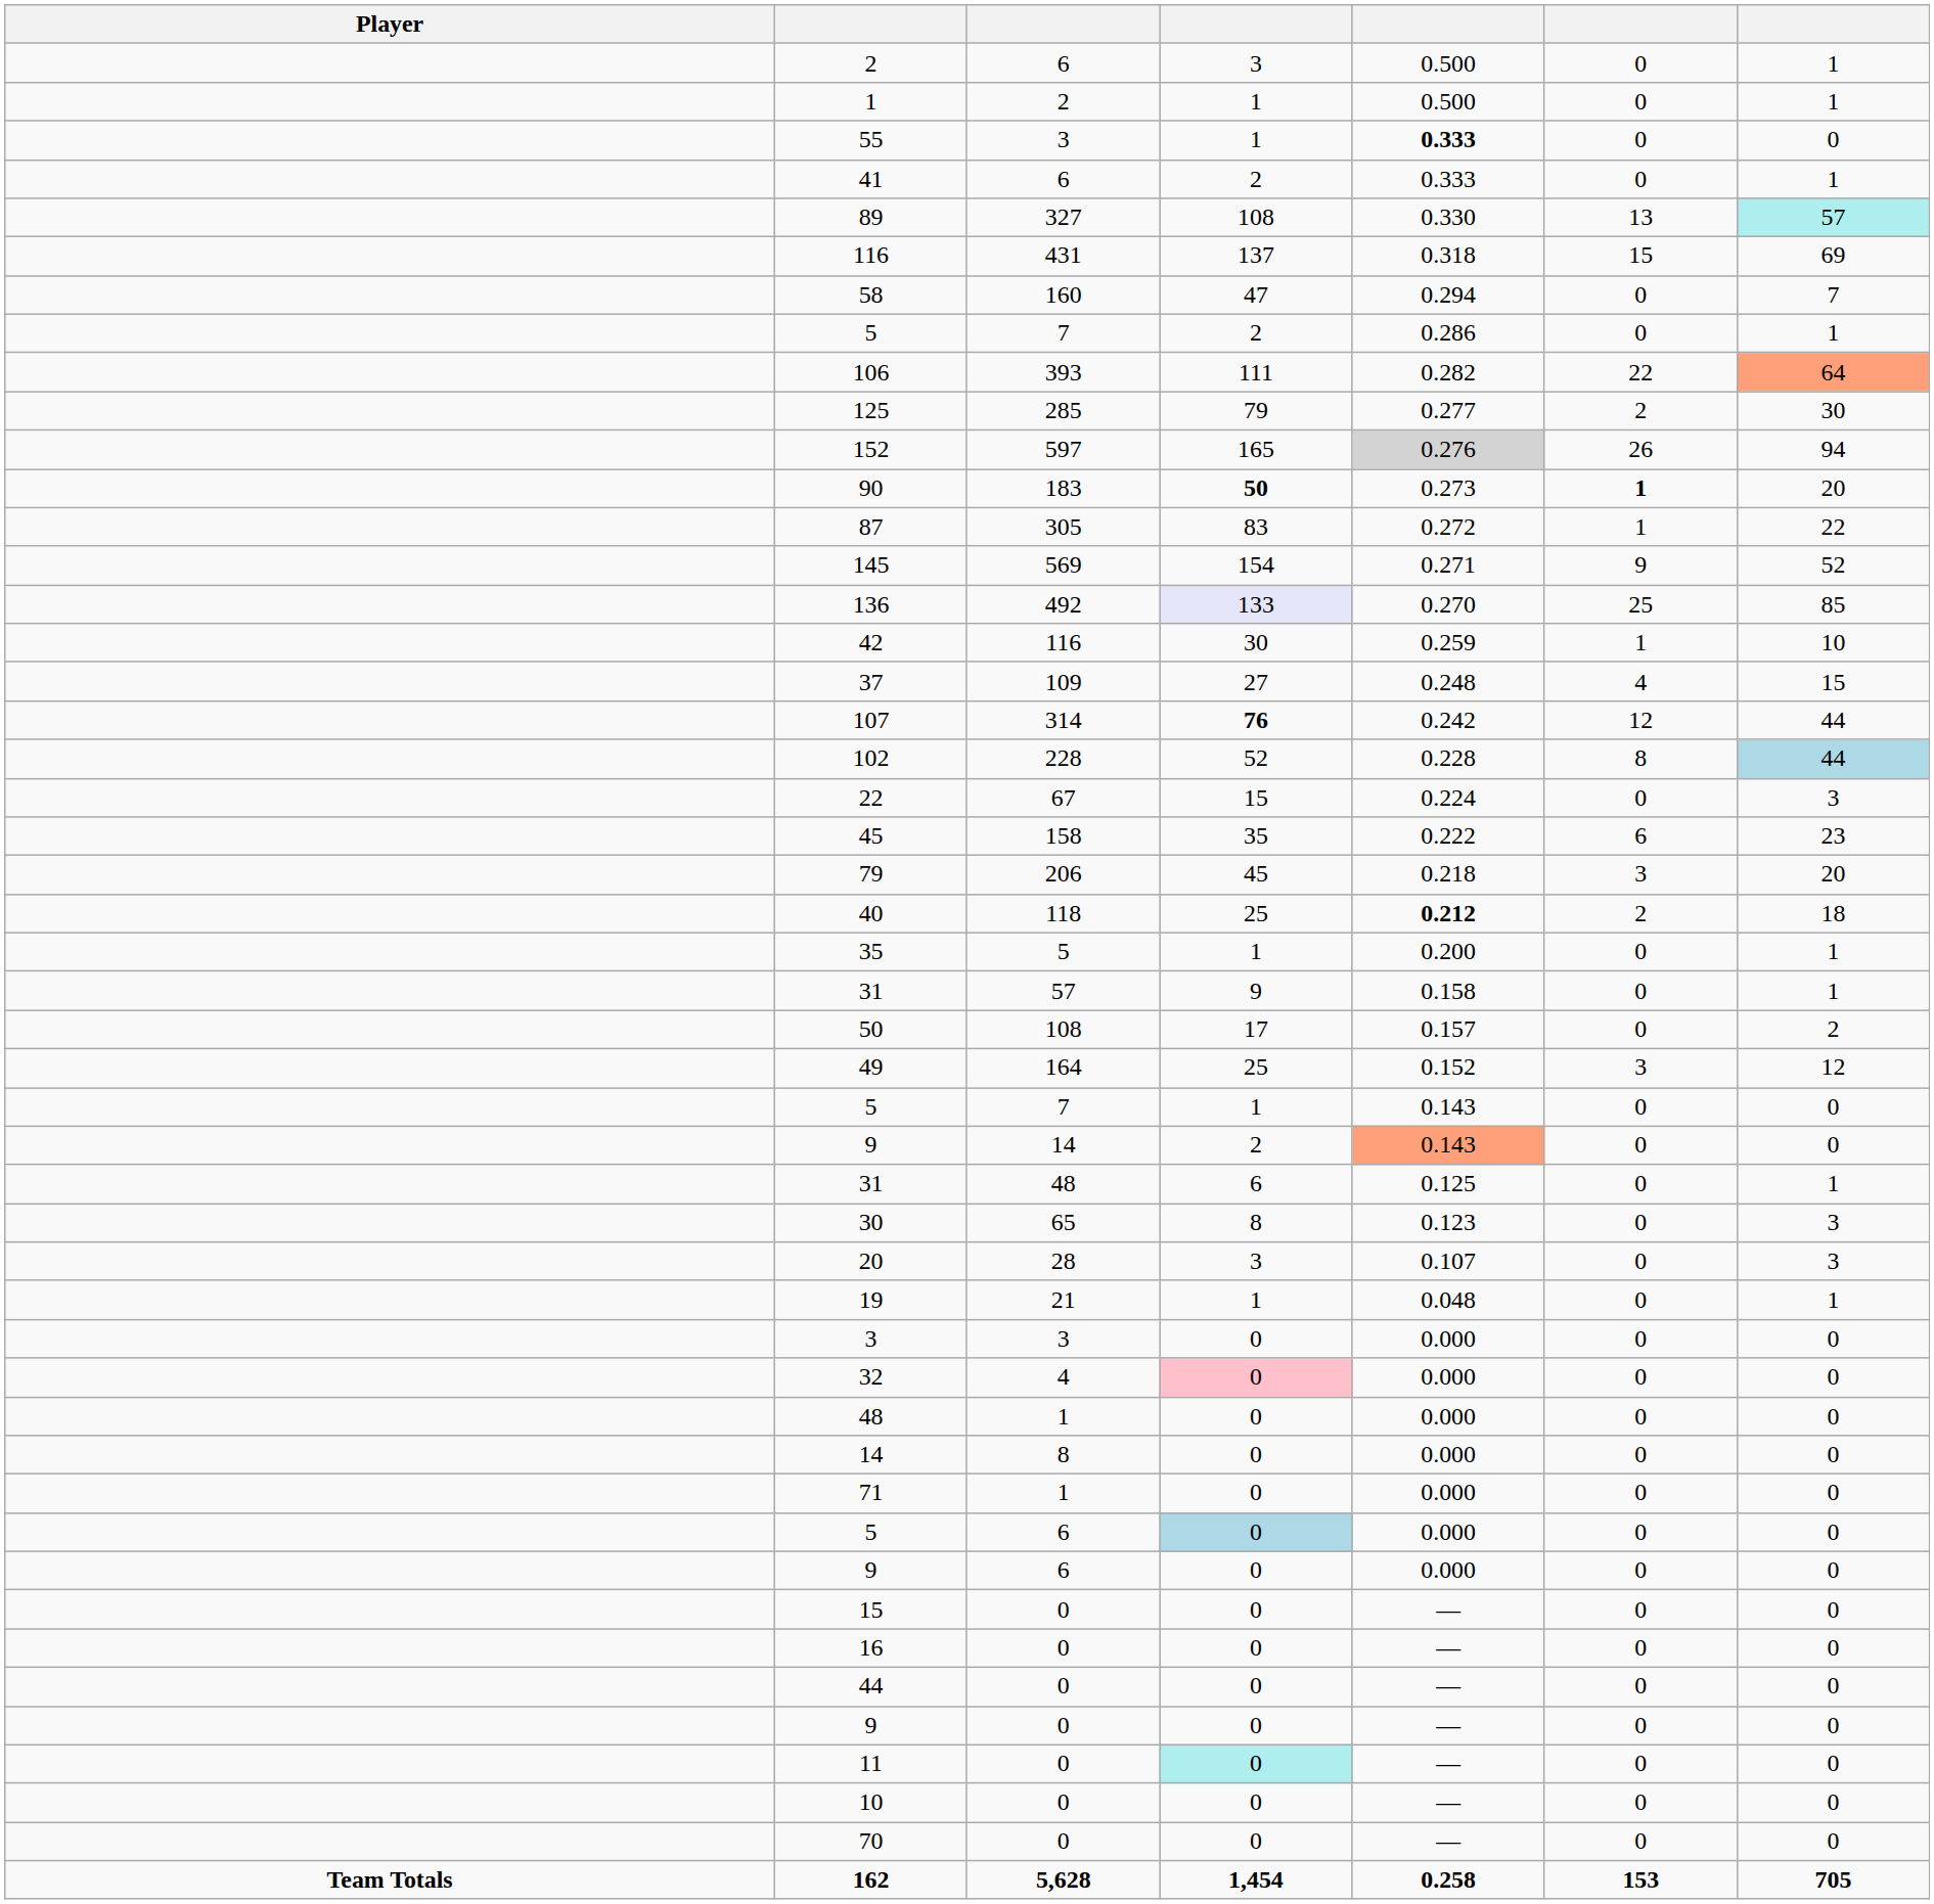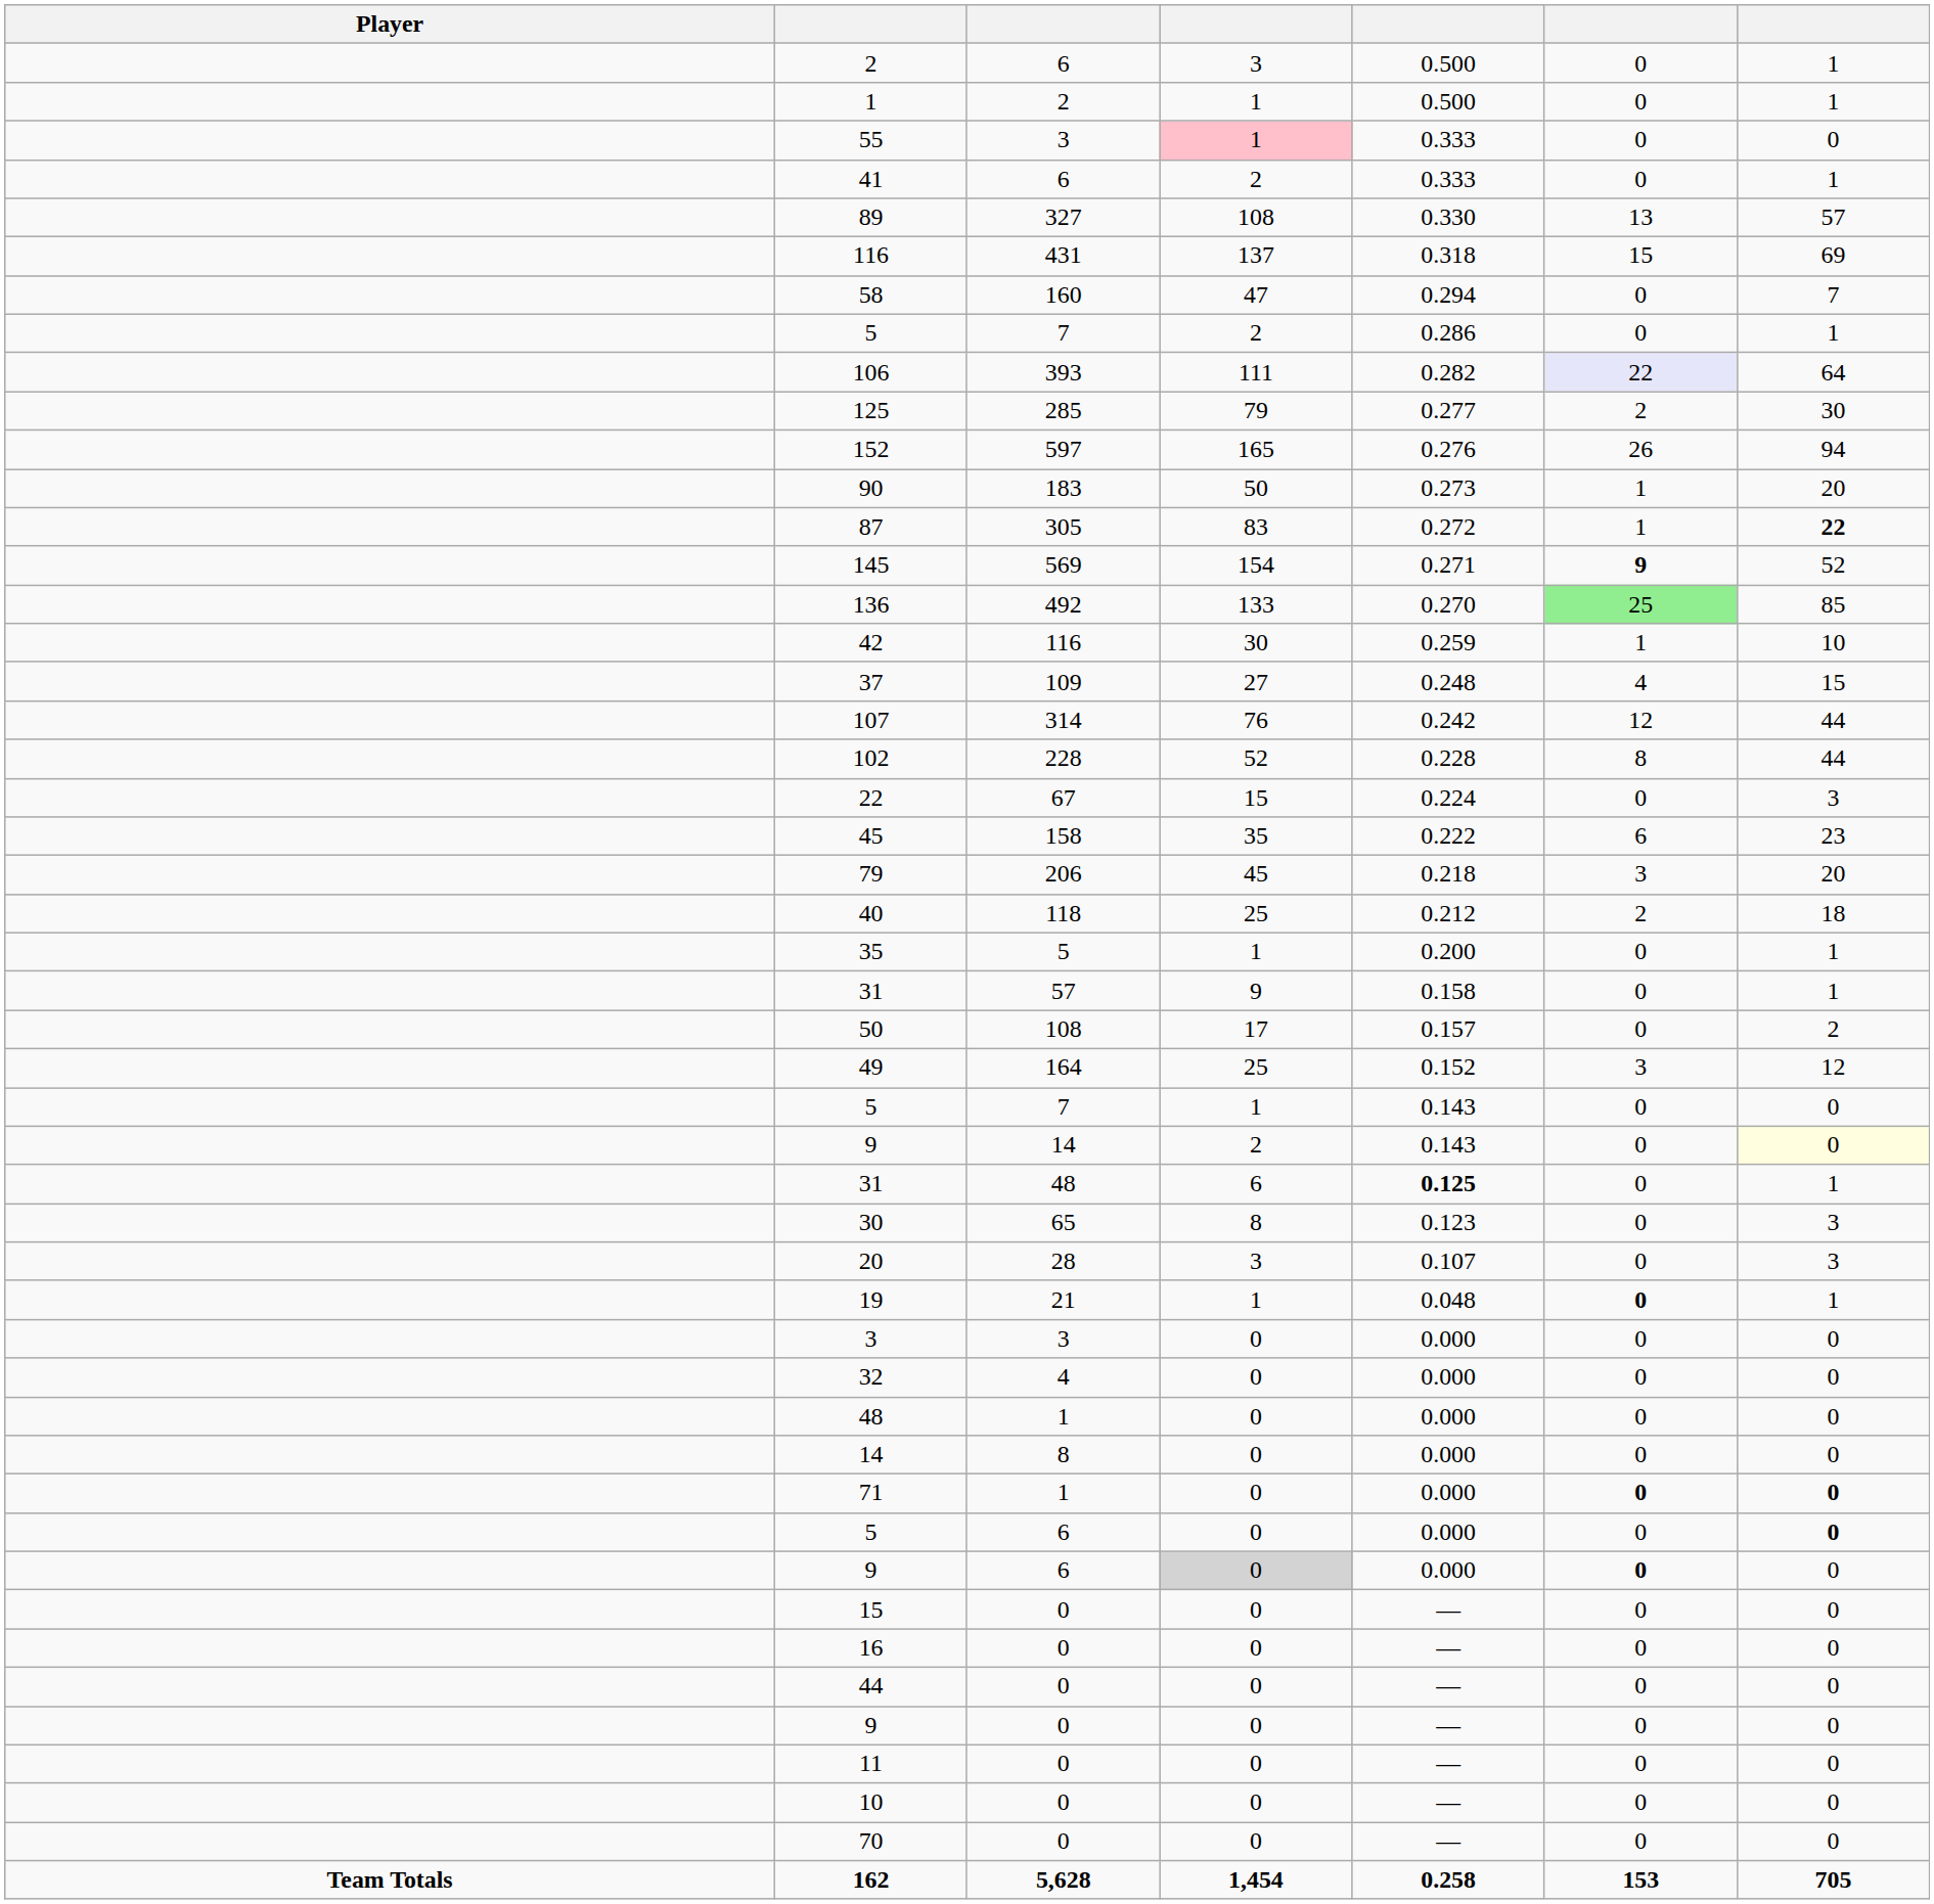55 | column 4: no background -> pink background
55 | column 5: bold -> normal
89 | column 7: paleturquoise background -> no background
106 | column 6: no background -> lavender background
106 | column 7: lightsalmon background -> no background
152 | column 5: lightgrey background -> no background
90 | column 4: bold -> normal
90 | column 6: bold -> normal
87 | column 7: normal -> bold
145 | column 6: normal -> bold
136 | column 4: lavender background -> no background
136 | column 6: no background -> lightgreen background
107 | column 4: bold -> normal
102 | column 7: lightblue background -> no background
40 | column 5: bold -> normal
9 / 14 | column 5: lightsalmon background -> no background
9 / 14 | column 7: no background -> lightyellow background
31 / 48 | column 5: normal -> bold
19 | column 6: normal -> bold
32 | column 4: pink background -> no background
71 | column 6: normal -> bold
71 | column 7: normal -> bold
5 / 6 | column 4: lightblue background -> no background
5 / 6 | column 7: normal -> bold
9 / 6 | column 4: no background -> lightgrey background
9 / 6 | column 6: normal -> bold
11 | column 4: paleturquoise background -> no background
